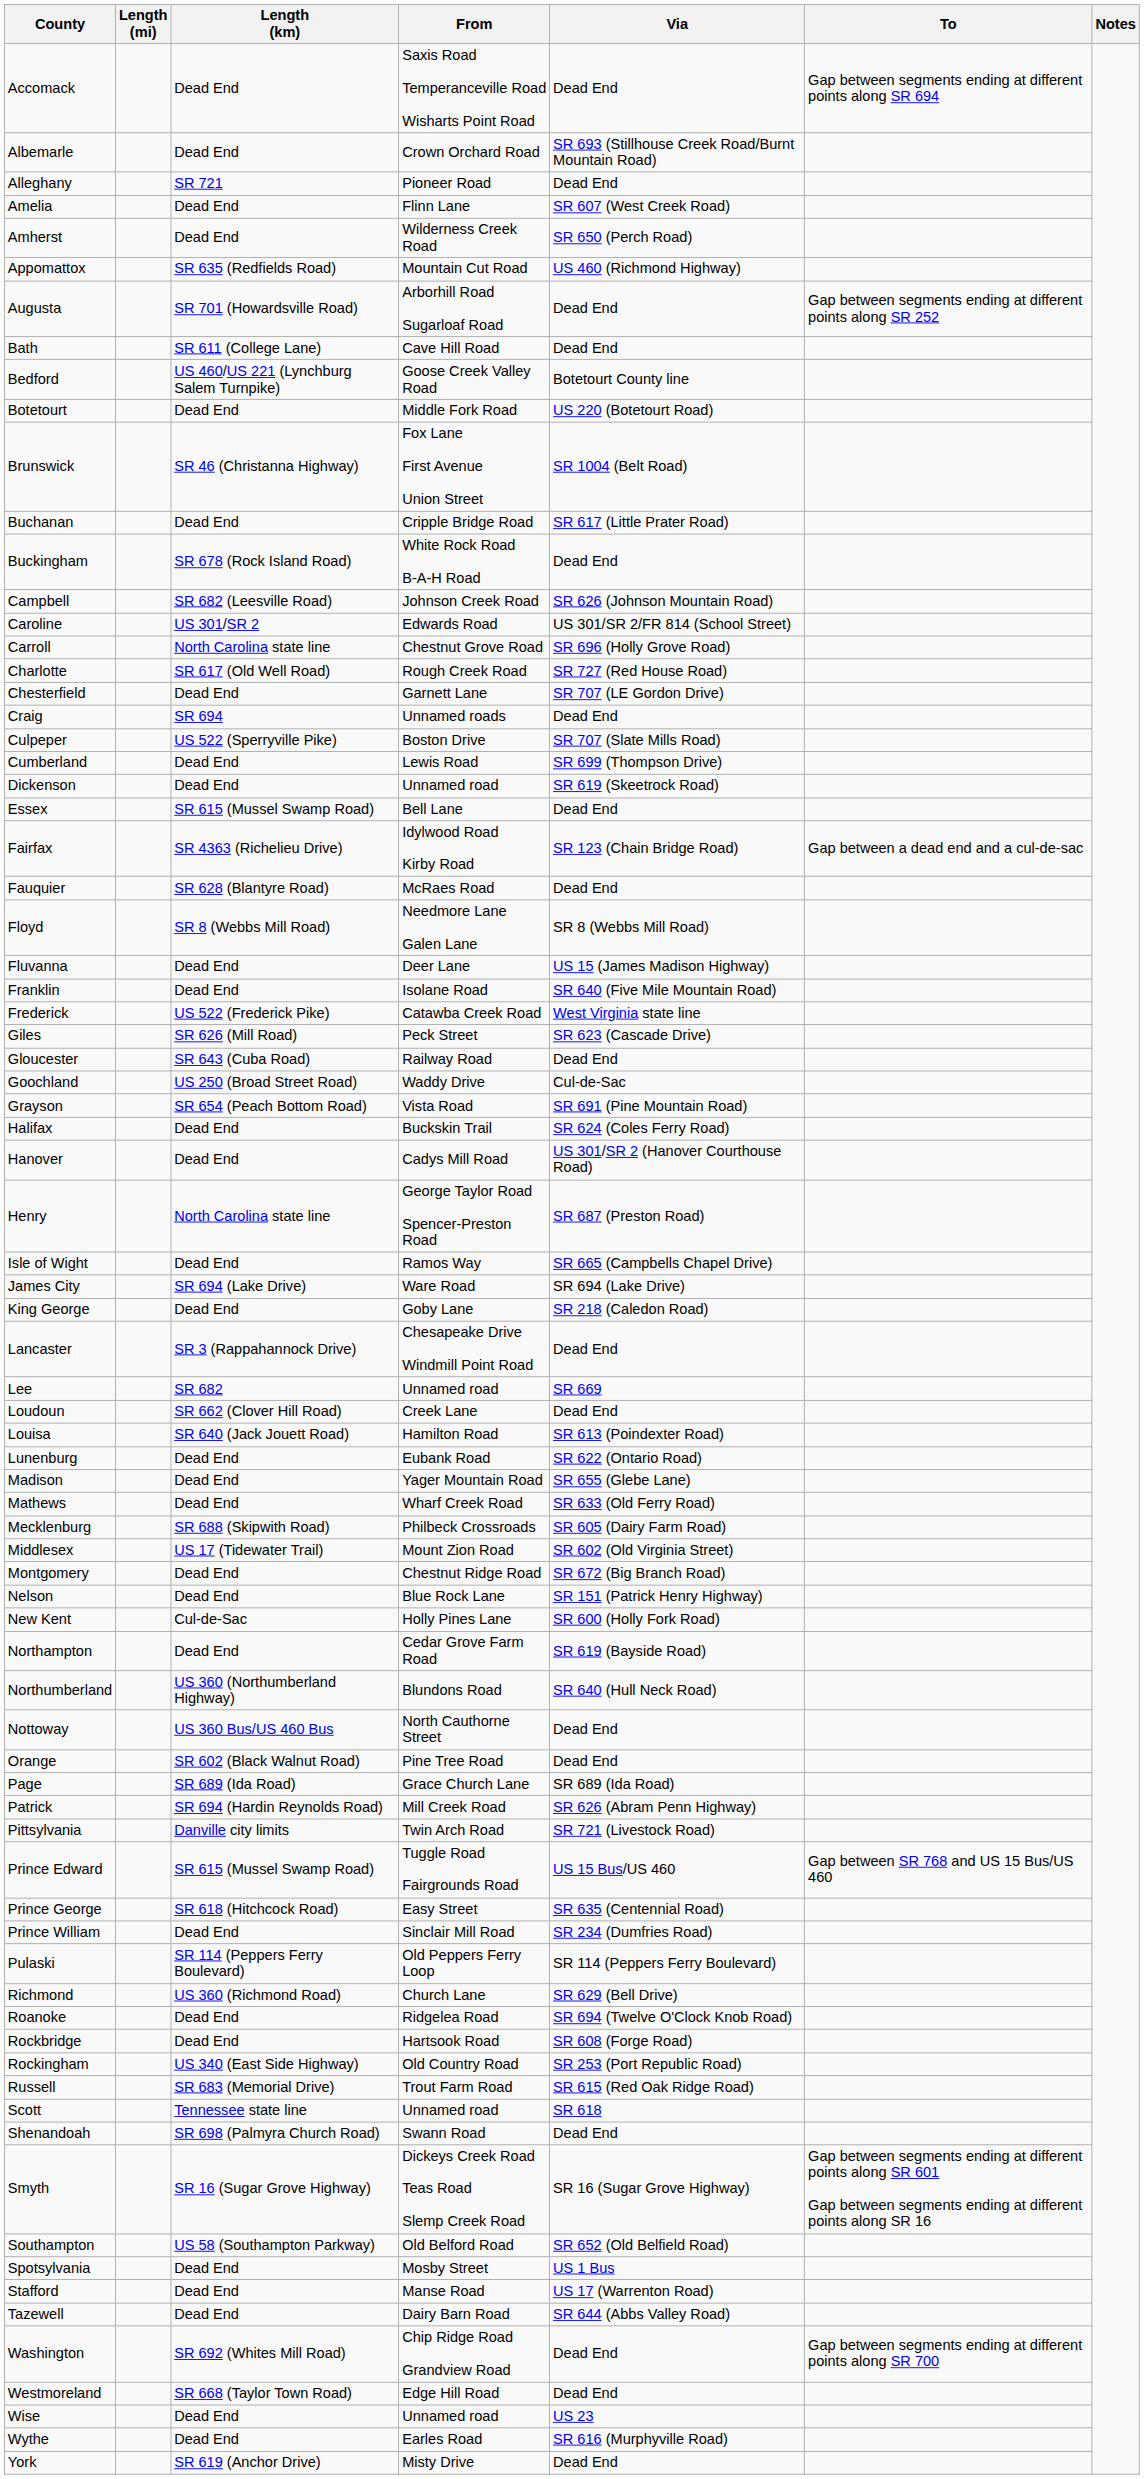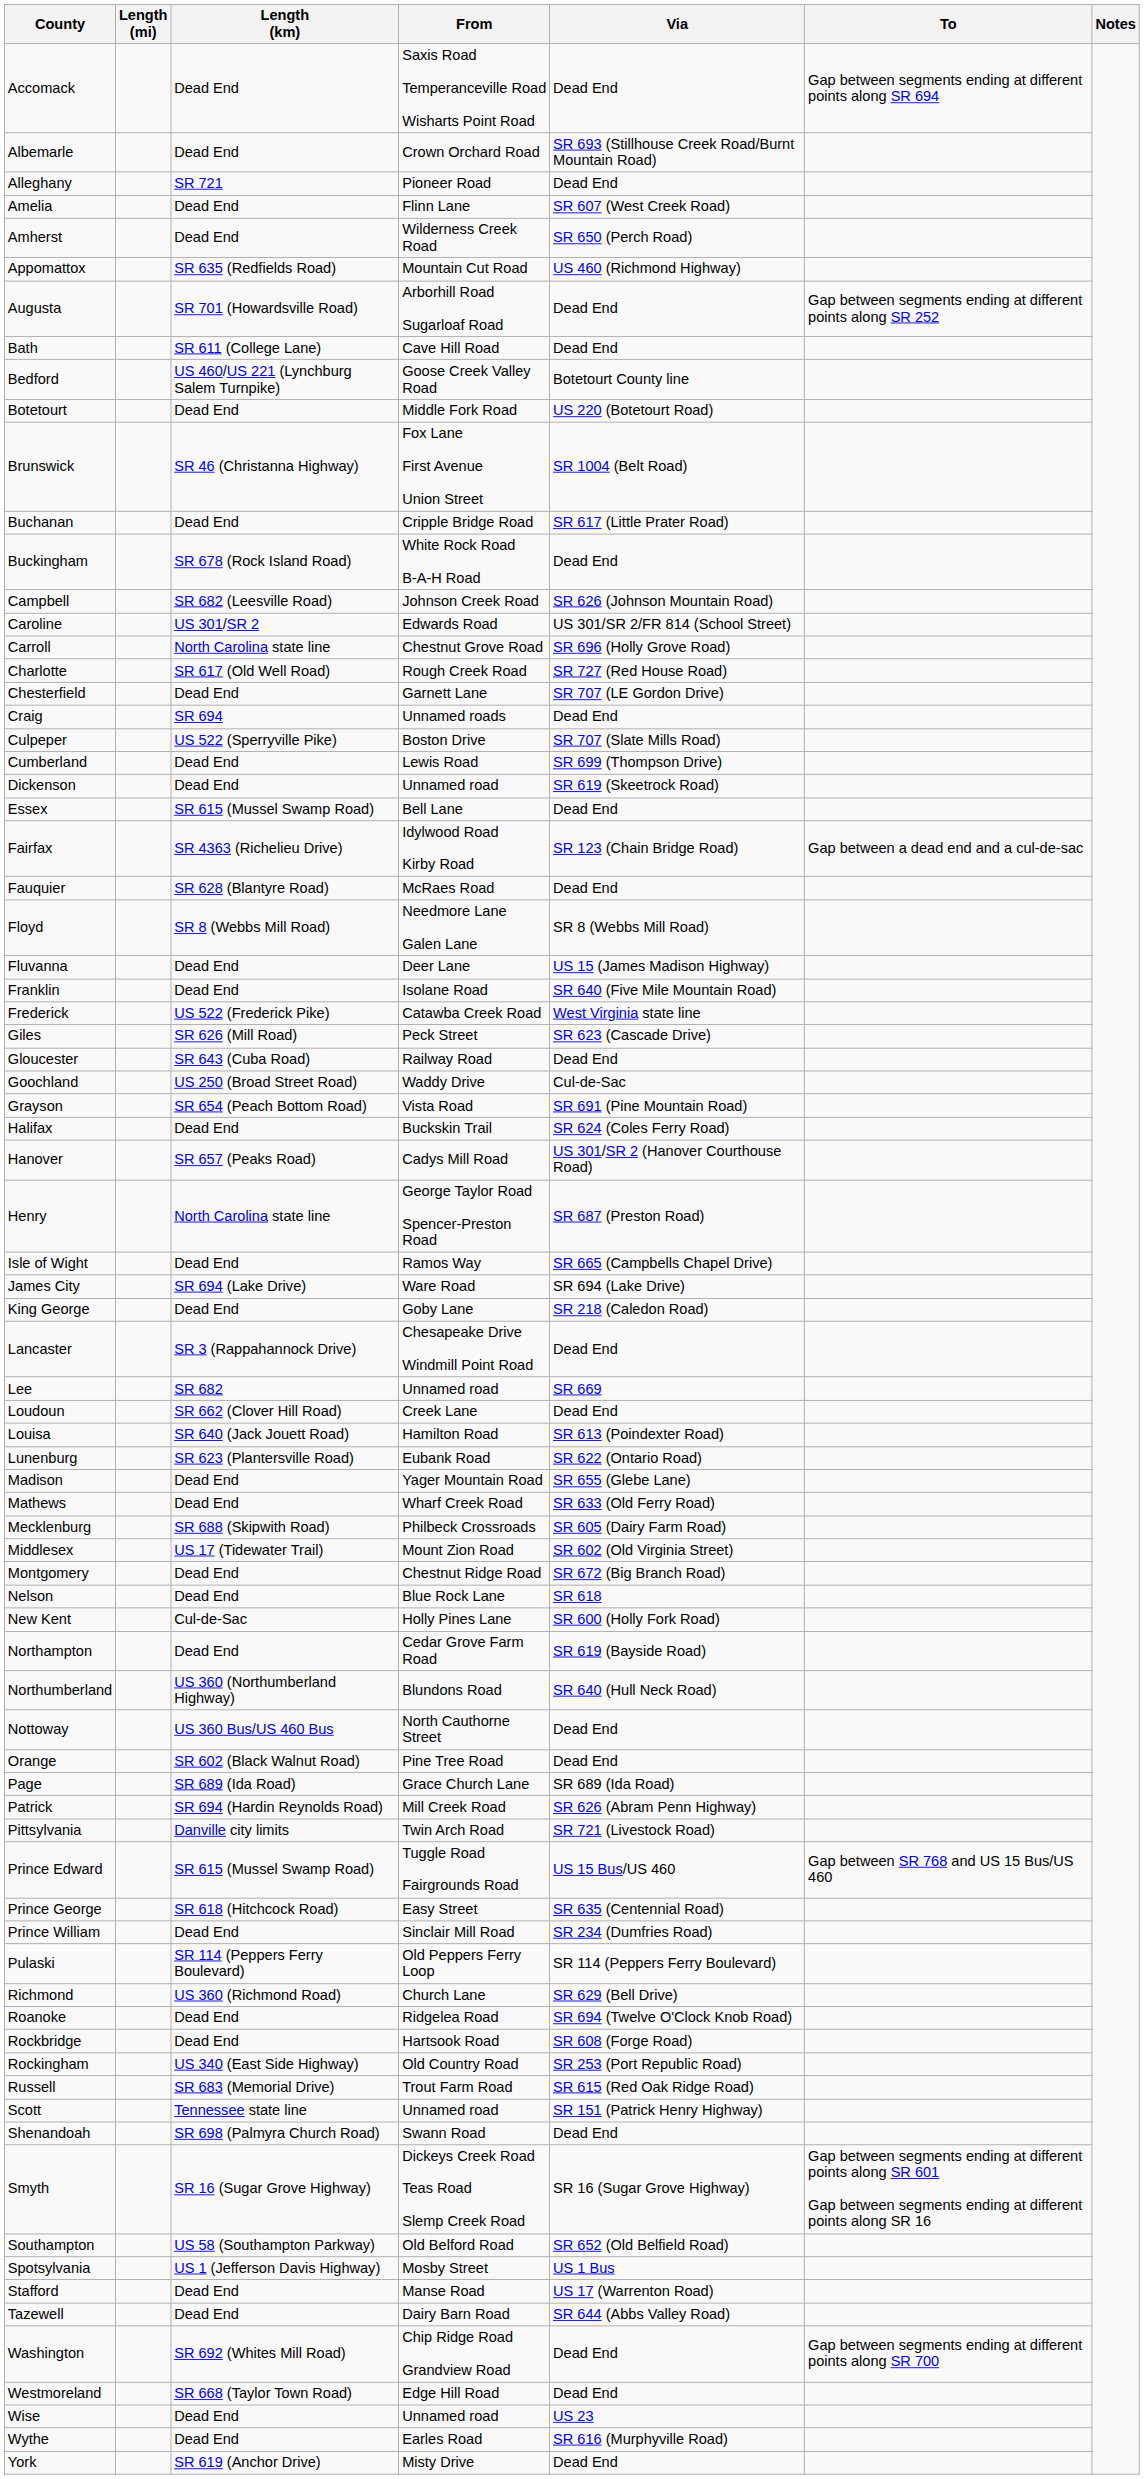Hanover | Length (km): Dead End -> SR 657 (Peaks Road)
Lunenburg | Length (km): Dead End -> SR 623 (Plantersville Road)
Nelson | Via: SR 151 (Patrick Henry Highway) -> SR 618
Scott | Via: SR 618 -> SR 151 (Patrick Henry Highway)
Spotsylvania | Length (km): Dead End -> US 1 (Jefferson Davis Highway)
